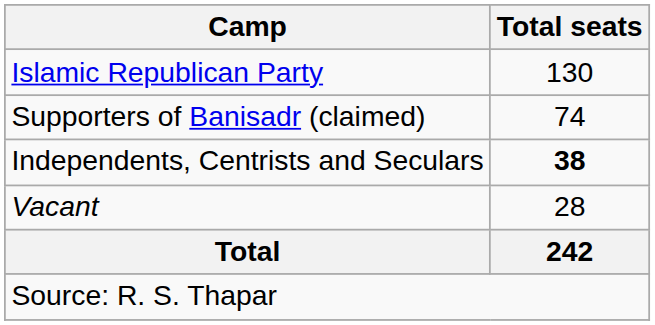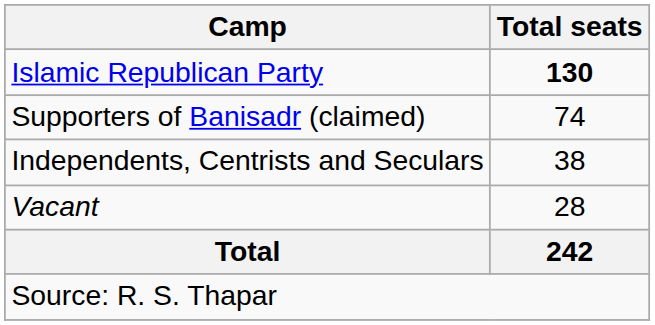Islamic Republican Party | Total seats: normal -> bold
Independents, Centrists and Seculars | Total seats: bold -> normal
